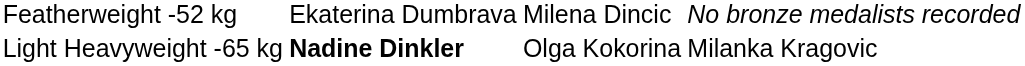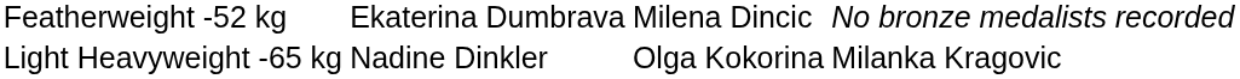Light Heavyweight -65 kg | column 2: bold -> normal
